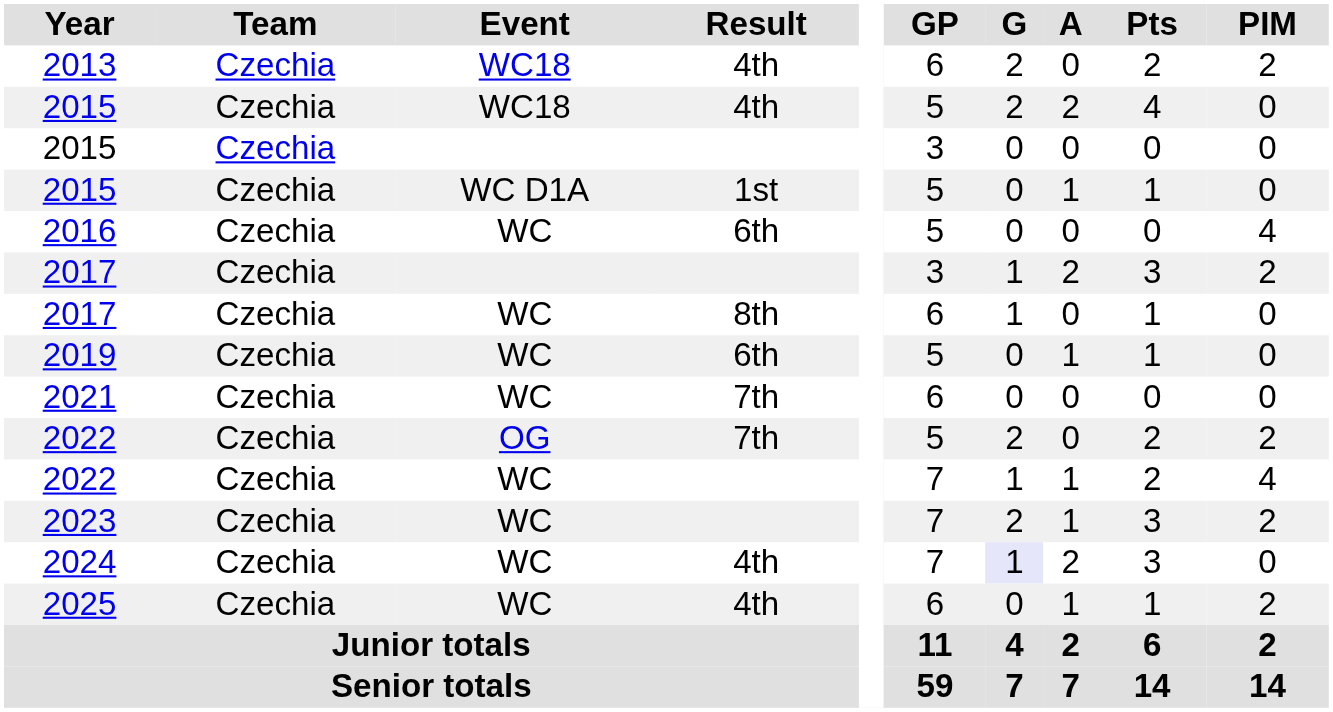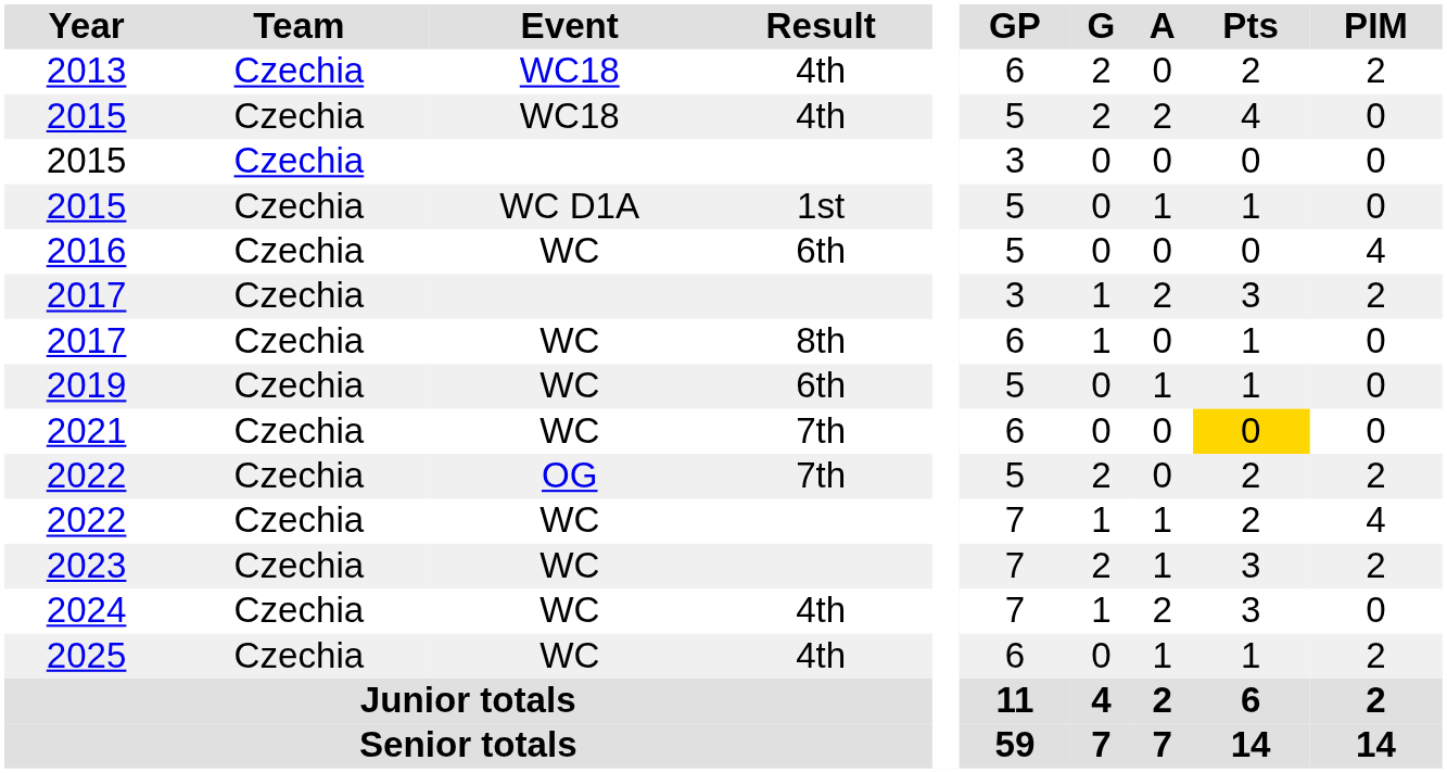2021 | Pts: no background -> gold background
2024 | G: lavender background -> no background
